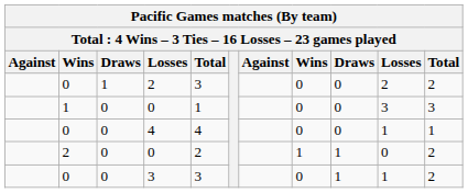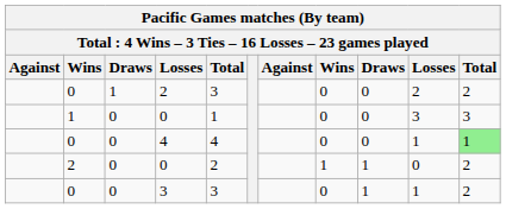row 6 | column 11: no background -> lightgreen background
